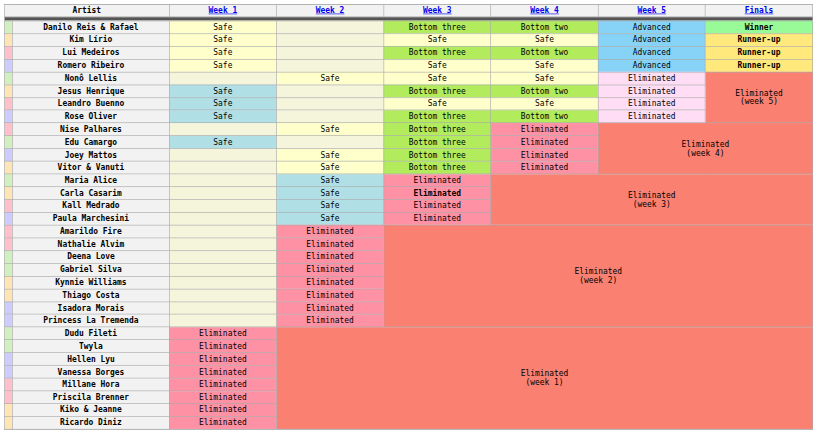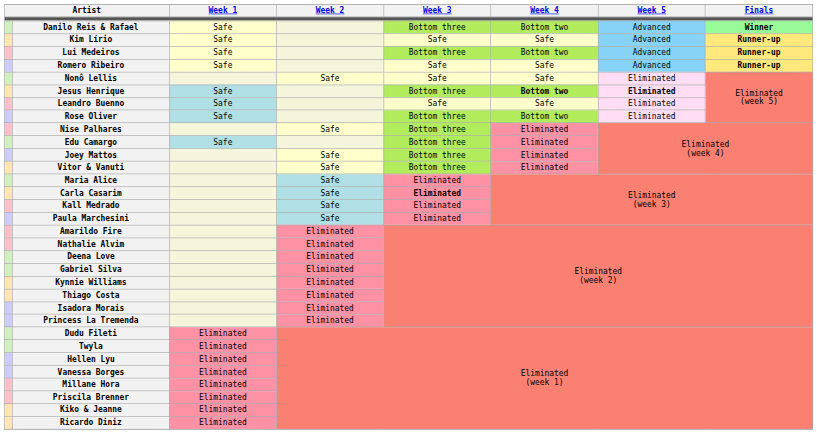Jesus Henrique | Week 4: normal -> bold
Jesus Henrique | Week 5: normal -> bold
